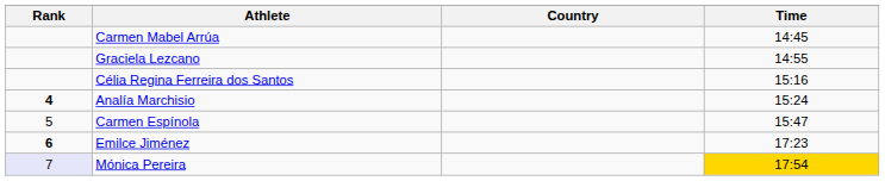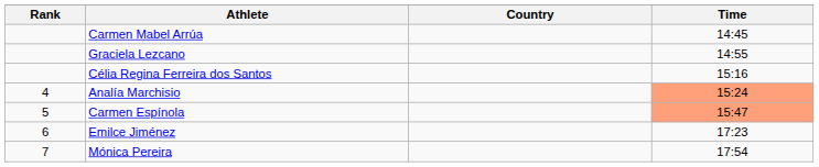Analía Marchisio | Rank: bold -> normal
Analía Marchisio | Time: no background -> lightsalmon background
Carmen Espínola | Time: no background -> lightsalmon background
Emilce Jiménez | Rank: bold -> normal
Mónica Pereira | Rank: lavender background -> no background
Mónica Pereira | Time: gold background -> no background
